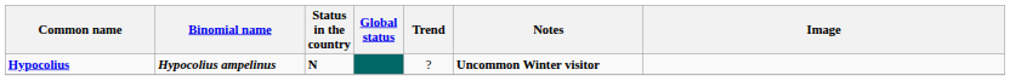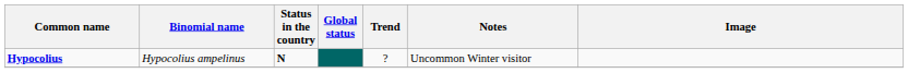Hypocolius | Binomial name: bold -> normal
Hypocolius | Notes: bold -> normal
